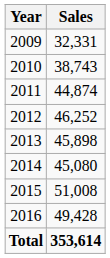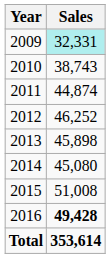2009 | Sales: no background -> paleturquoise background
2016 | Sales: normal -> bold
